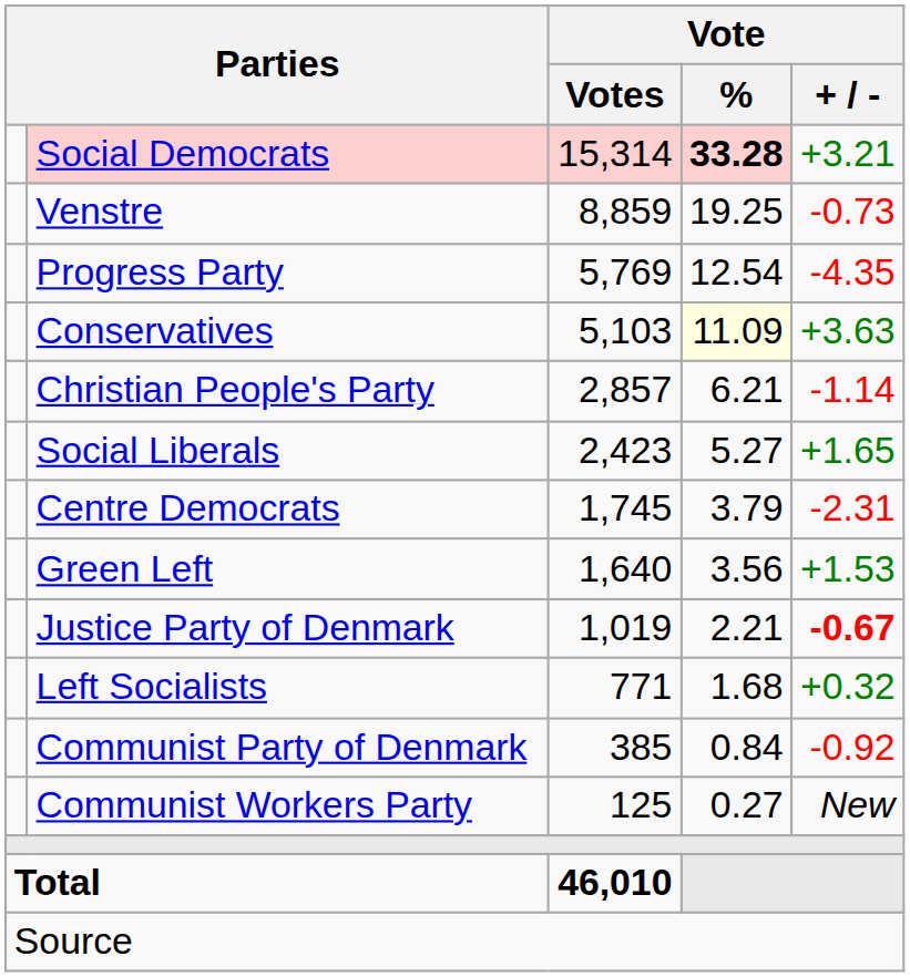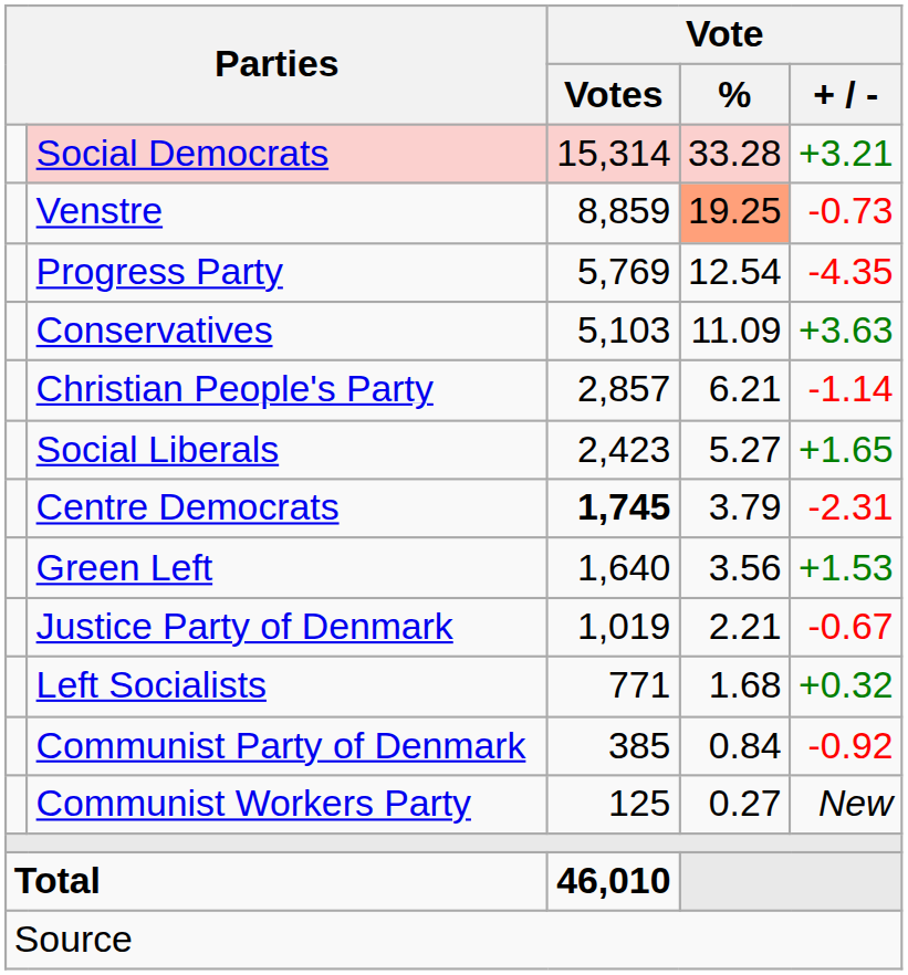Social Democrats | Vote / %: bold -> normal
Venstre | Vote / %: no background -> lightsalmon background
Conservatives | Vote / %: lightyellow background -> no background
Centre Democrats | Vote / Votes: normal -> bold
Justice Party of Denmark | Vote / + / -: bold -> normal
